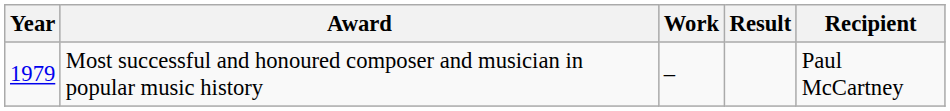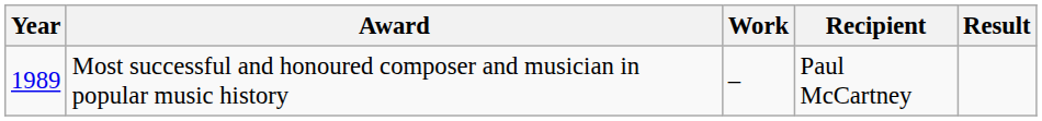columns swapped: Recipient <-> Result
row 2 | Year: 1979 -> 1989
